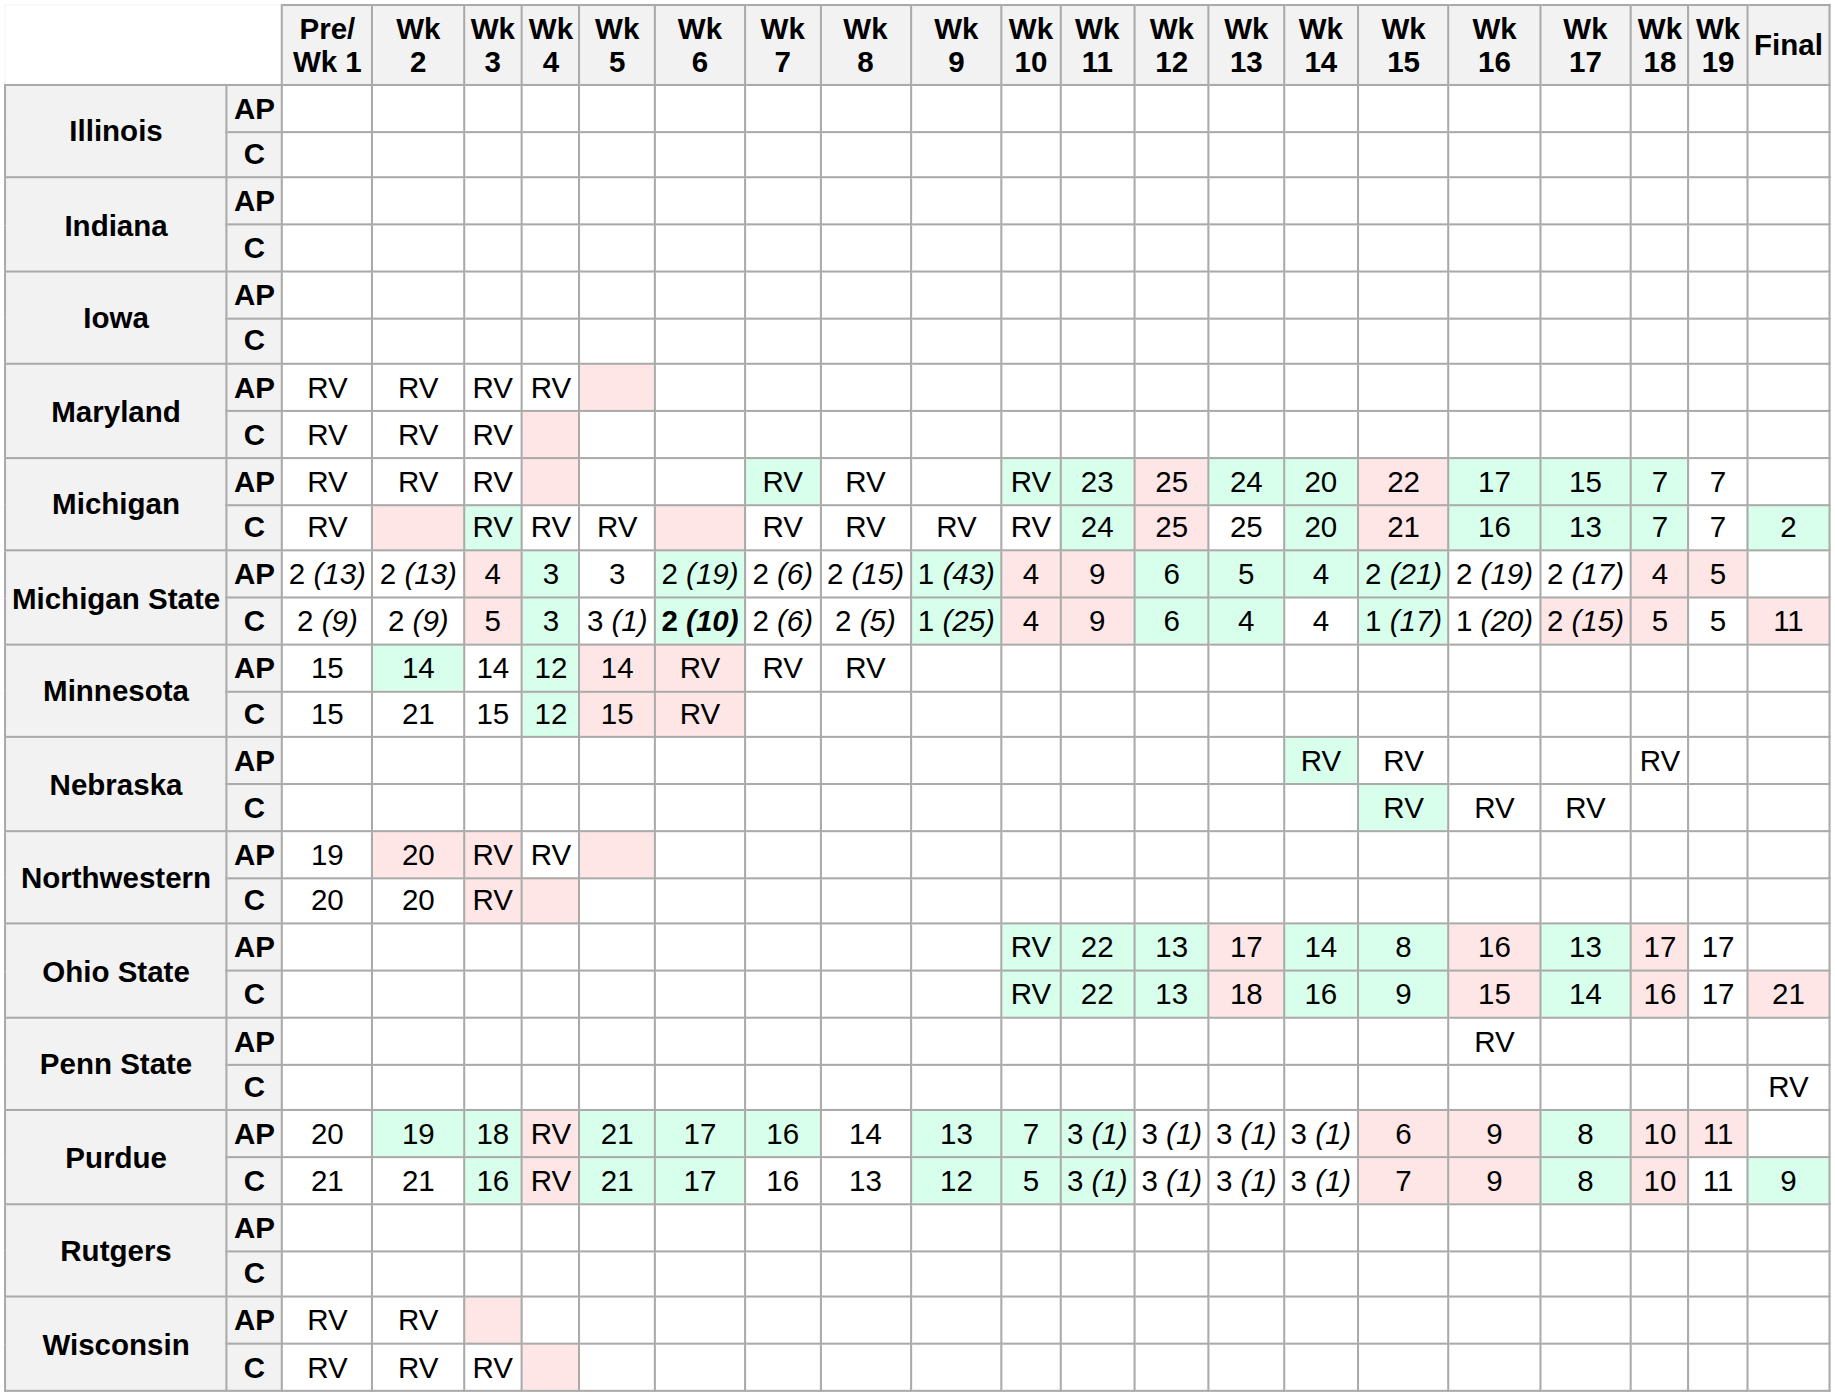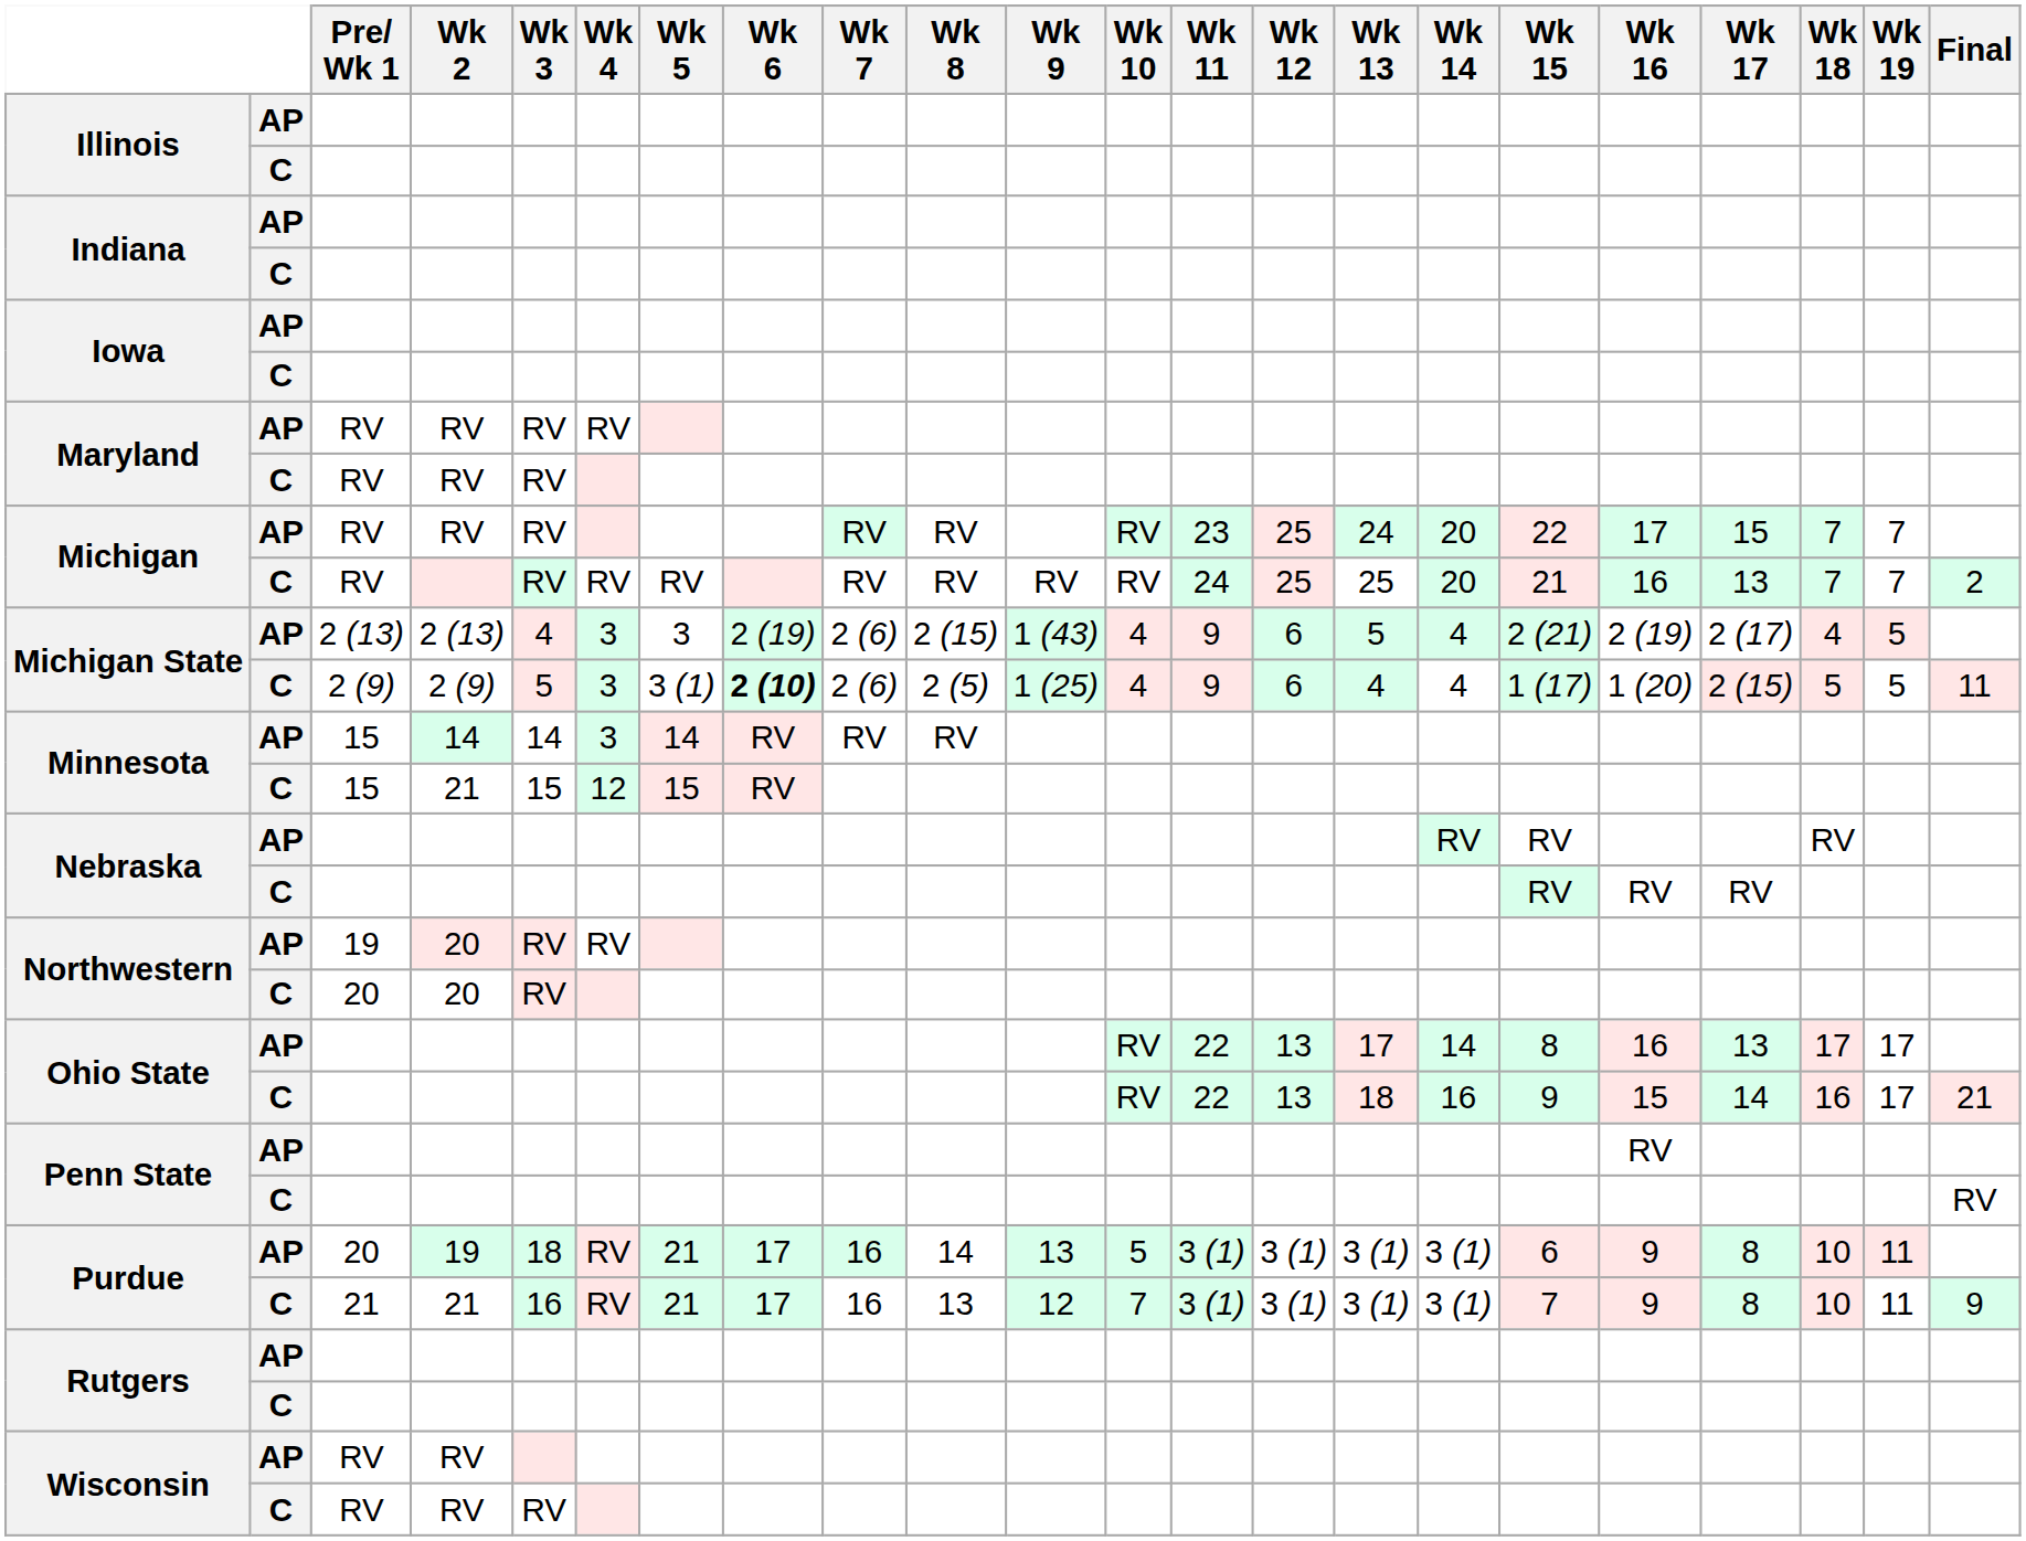Minnesota / AP | Wk 4: 12 -> 3
Purdue / AP | Wk 10: 7 -> 5
Purdue / C | Wk 10: 5 -> 7
